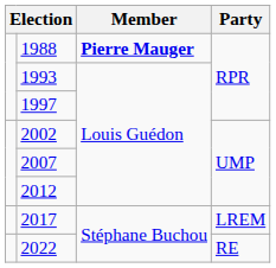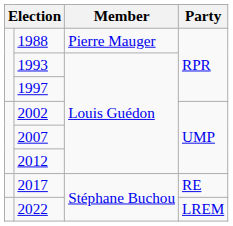1988 | Member: bold -> normal
2017 | Party: LREM -> RE
2022 | Party: RE -> LREM
